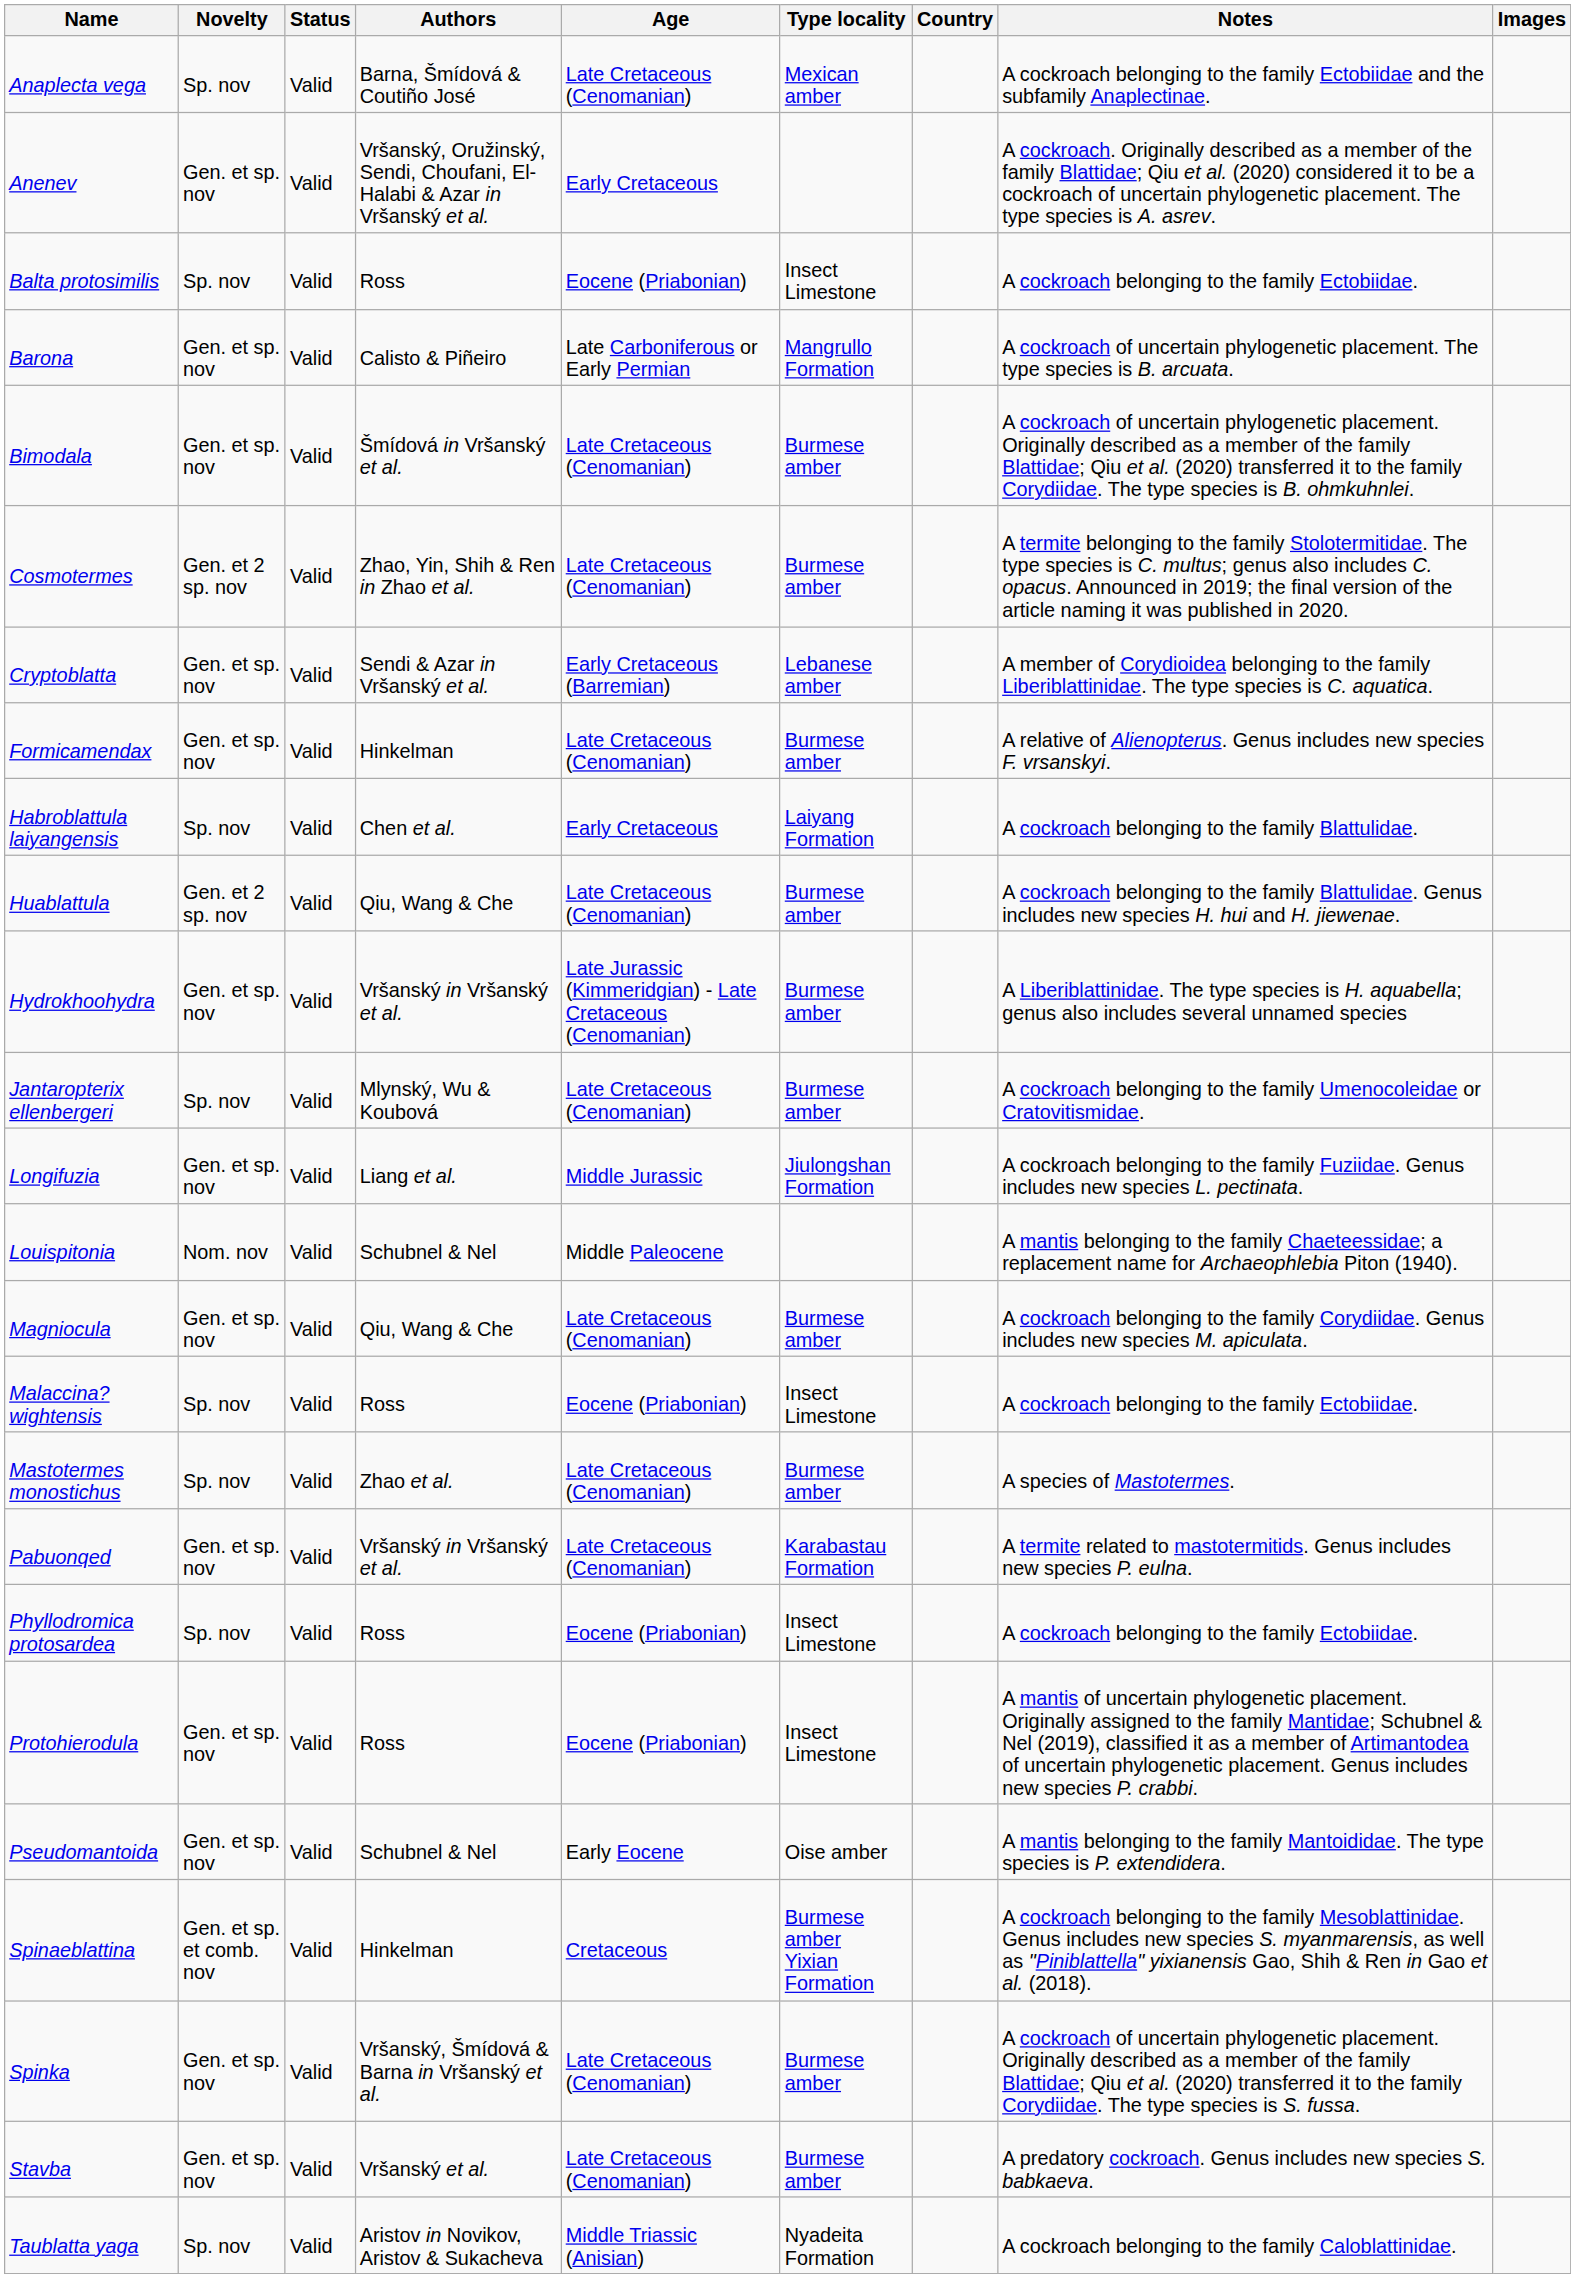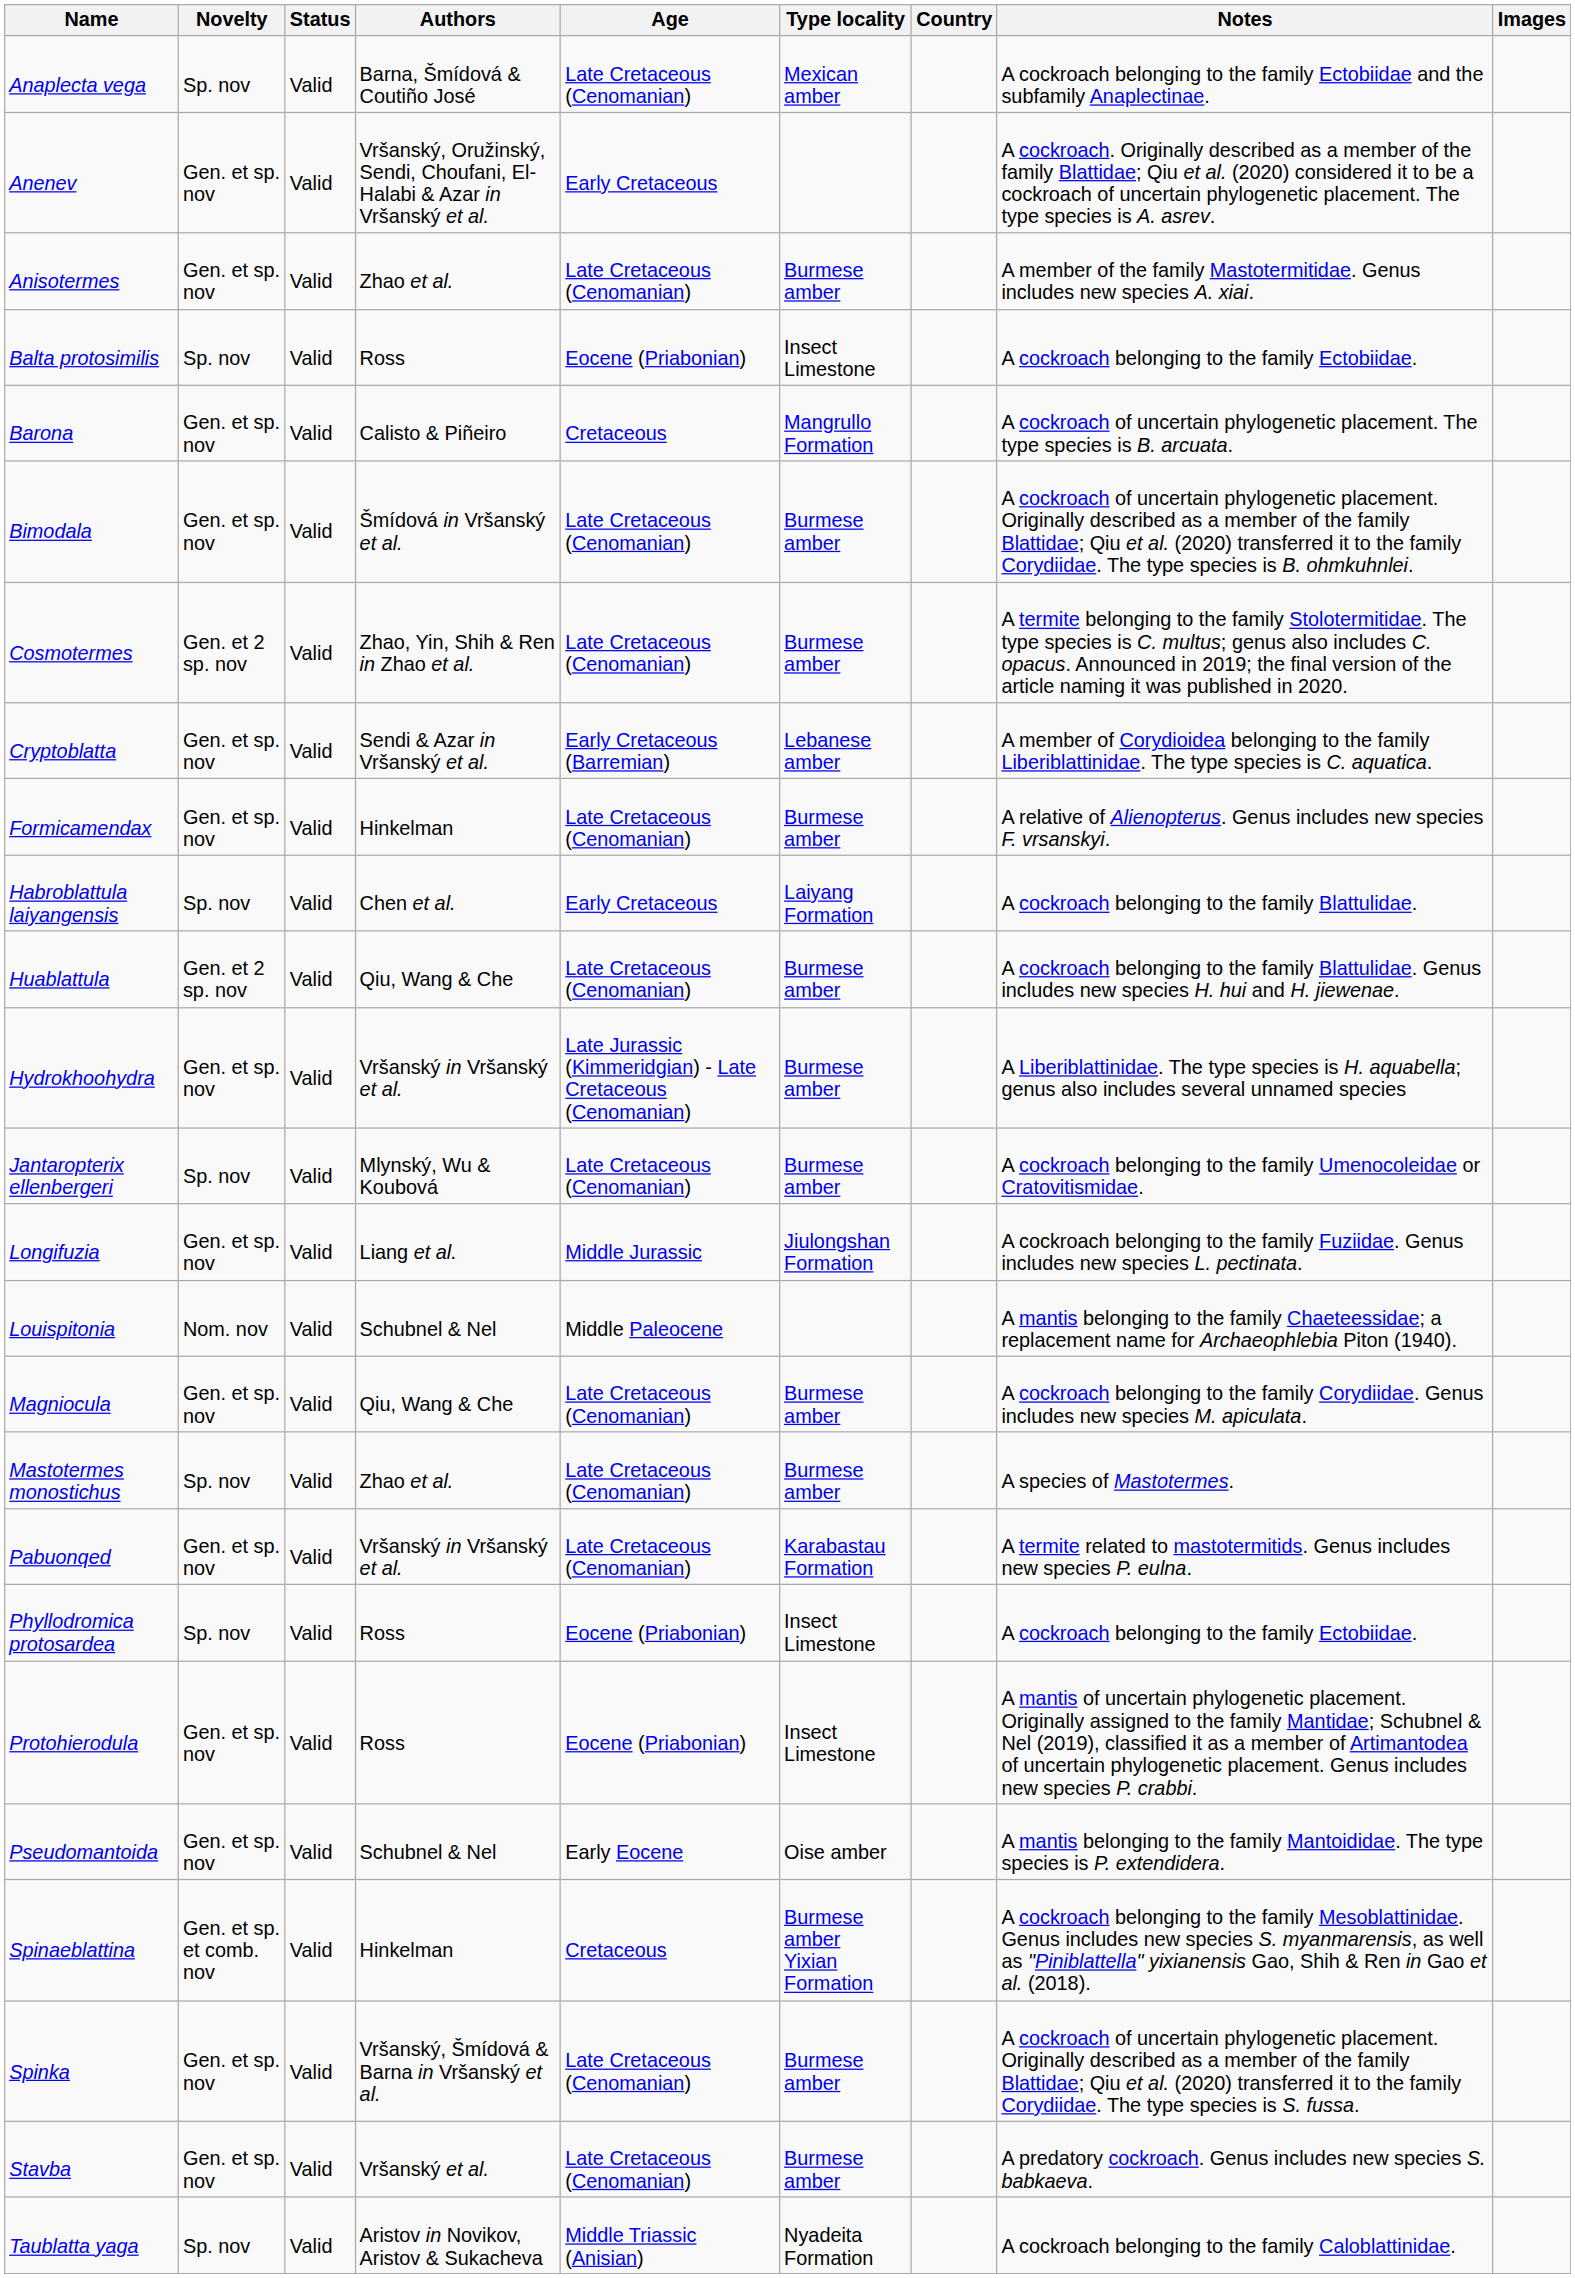+ row: Anisotermes | Gen. et sp. nov | Valid | Zhao et al. | Late Cretaceous (Cenomanian) | Burmese amber | A member of the family Mastotermitidae. Genus includes new species A. xiai.
Barona | Age: Late Carboniferous or Early Permian -> Cretaceous
- row: Malaccina? wightensis | Sp. nov | Valid | Ross | Eocene (Priabonian) | Insect Limestone | A cockroach belonging to the family Ectobiidae.
